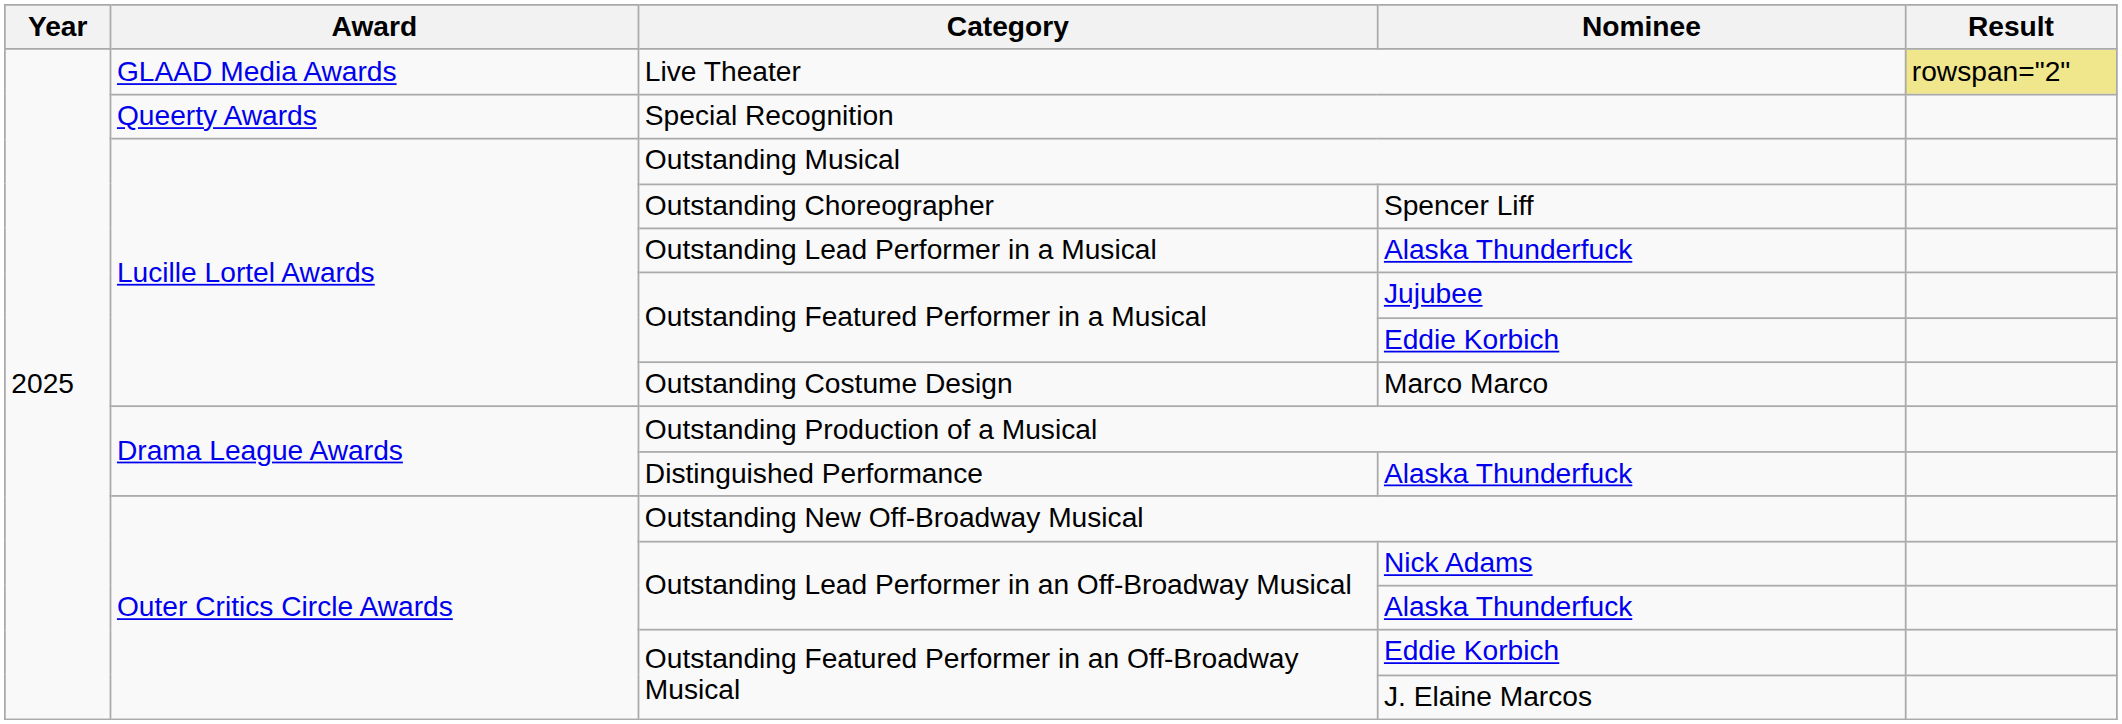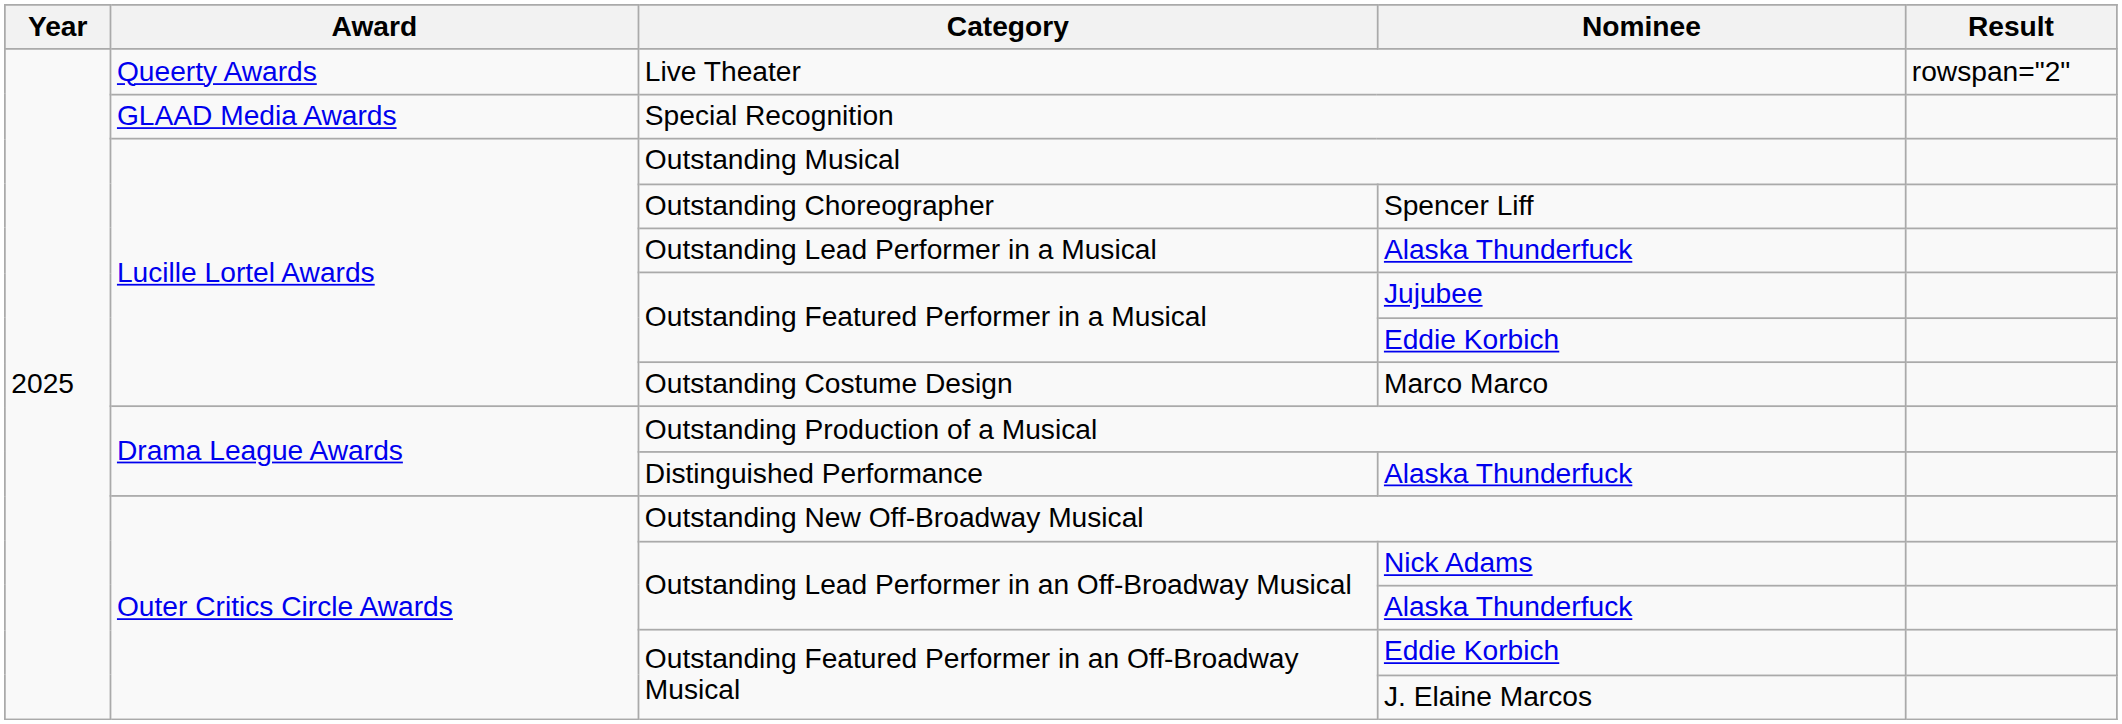Live Theater | Award: GLAAD Media Awards -> Queerty Awards
Live Theater | Result: khaki background -> no background
Special Recognition | Award: Queerty Awards -> GLAAD Media Awards
